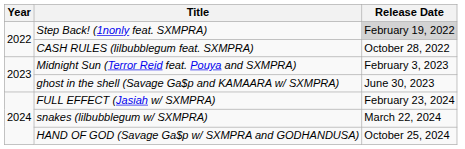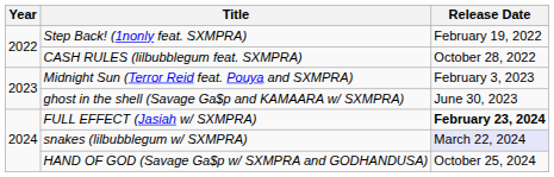Step Back! (1nonly feat. SXMPRA) | Release Date: lightgrey background -> no background
FULL EFFECT (Jasiah w/ SXMPRA) | Release Date: normal -> bold
snakes (lilbubblegum w/ SXMPRA) | Release Date: no background -> lavender background
